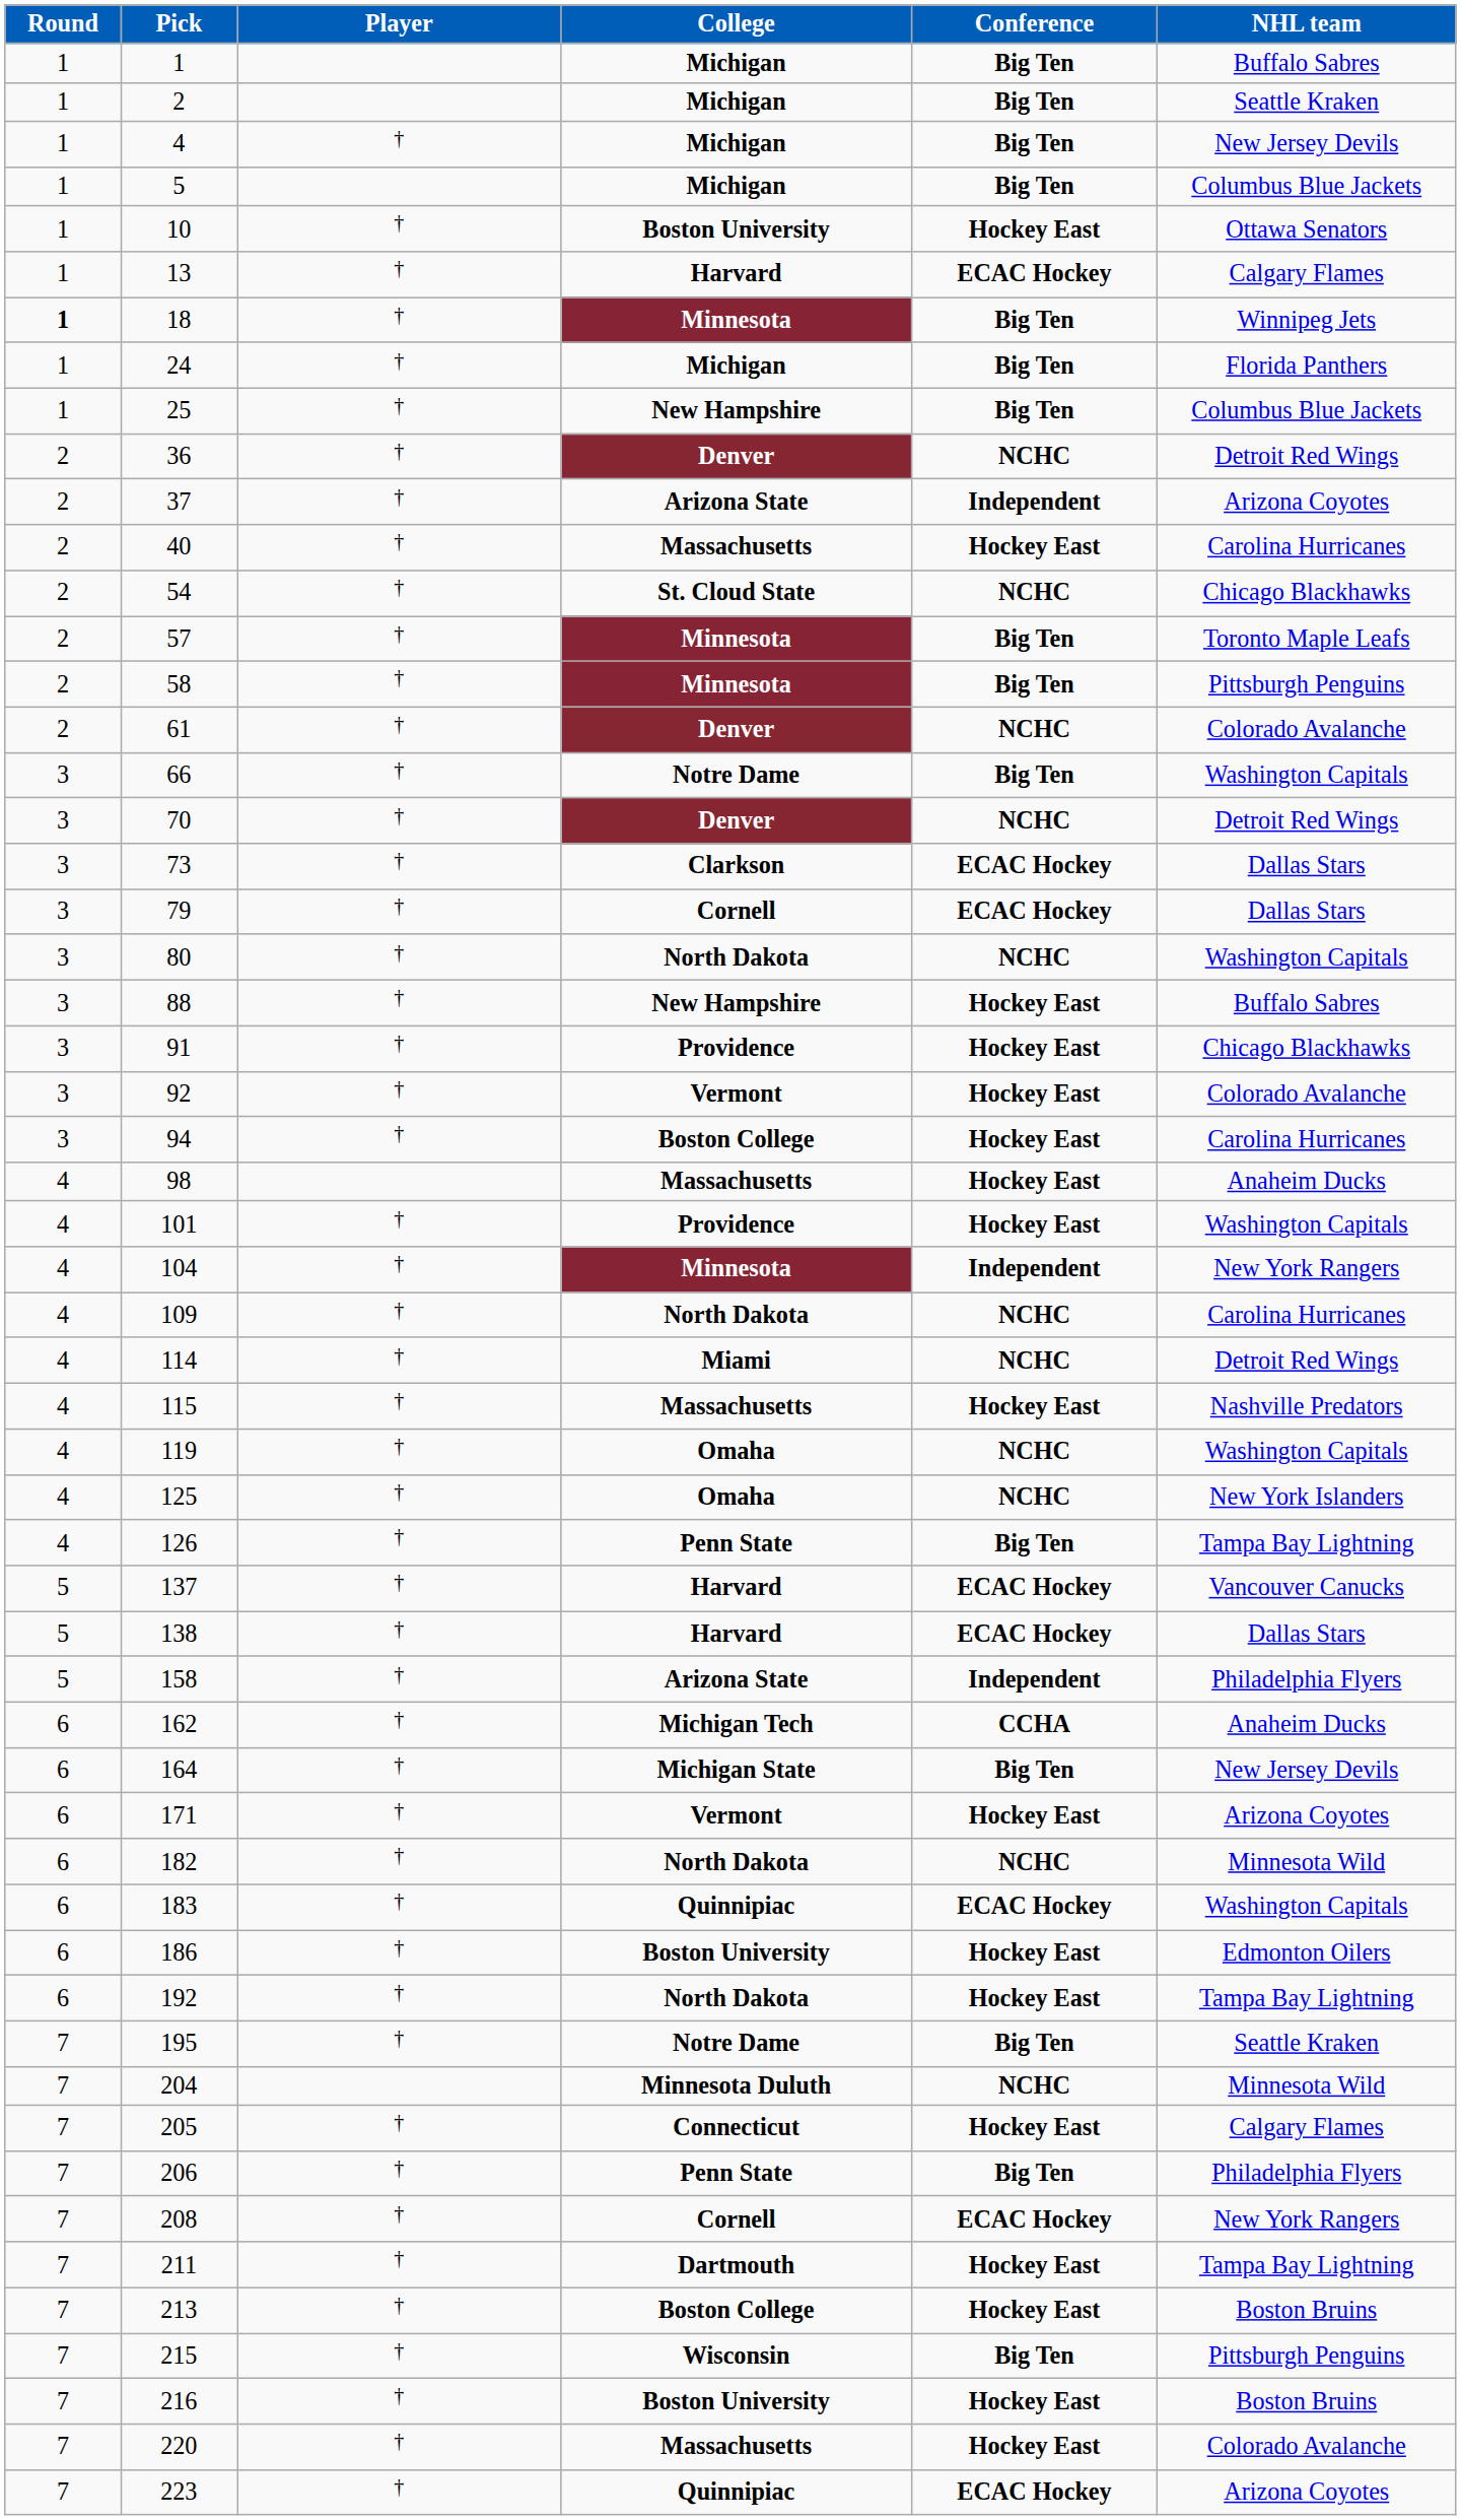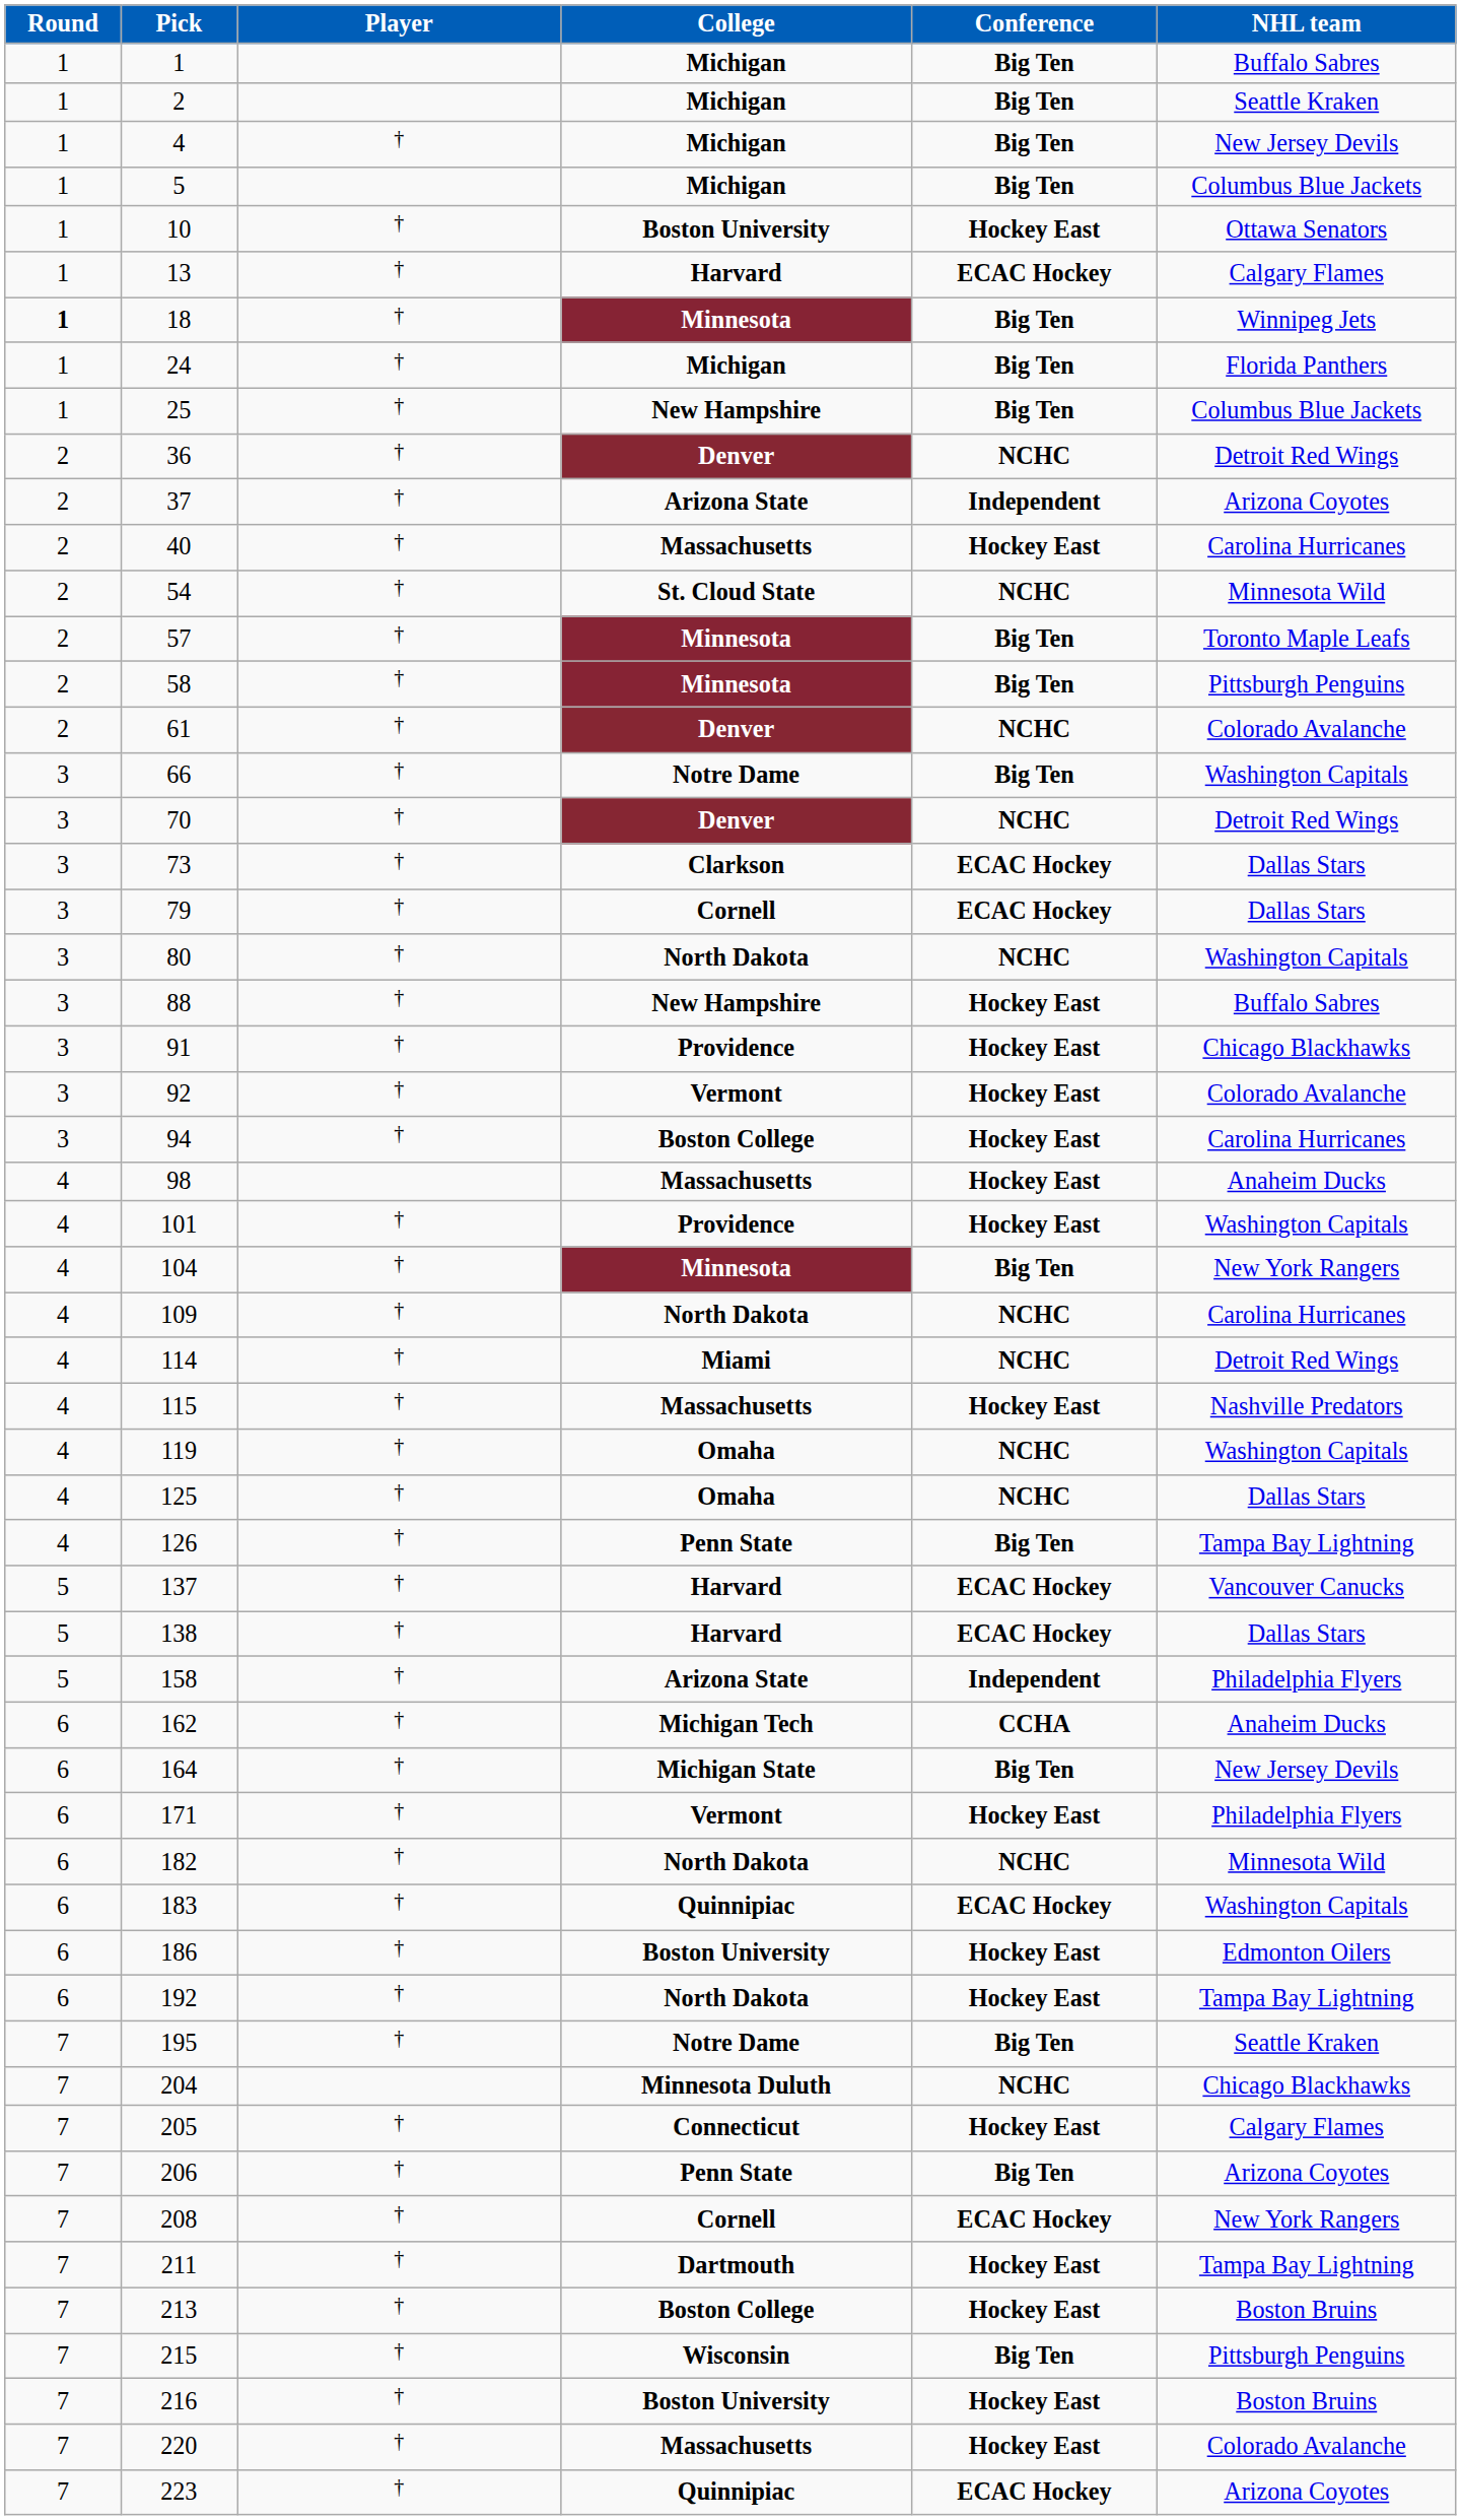54 | NHL team: Chicago Blackhawks -> Minnesota Wild
104 | Conference: Independent -> Big Ten
125 | NHL team: New York Islanders -> Dallas Stars
171 | NHL team: Arizona Coyotes -> Philadelphia Flyers
204 | NHL team: Minnesota Wild -> Chicago Blackhawks
206 | NHL team: Philadelphia Flyers -> Arizona Coyotes
